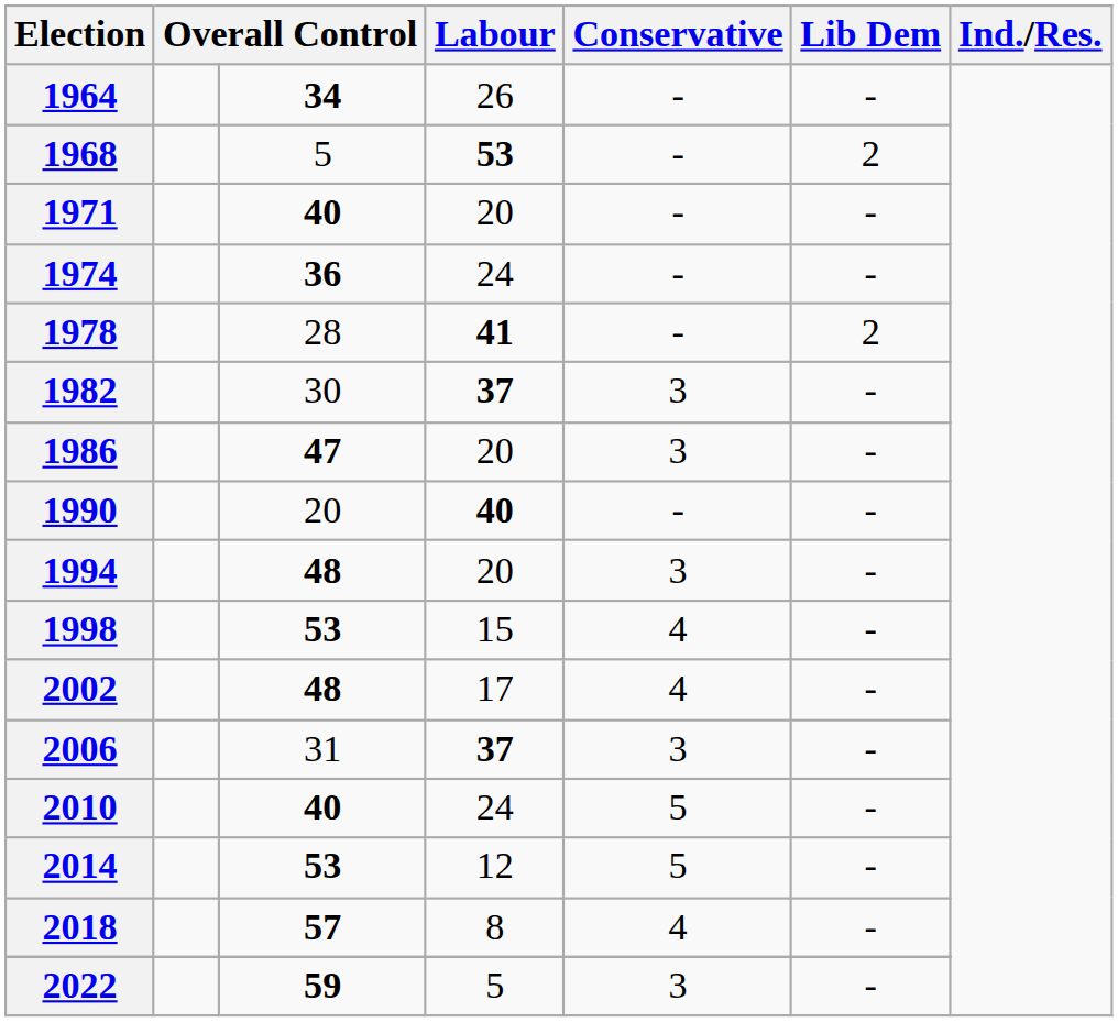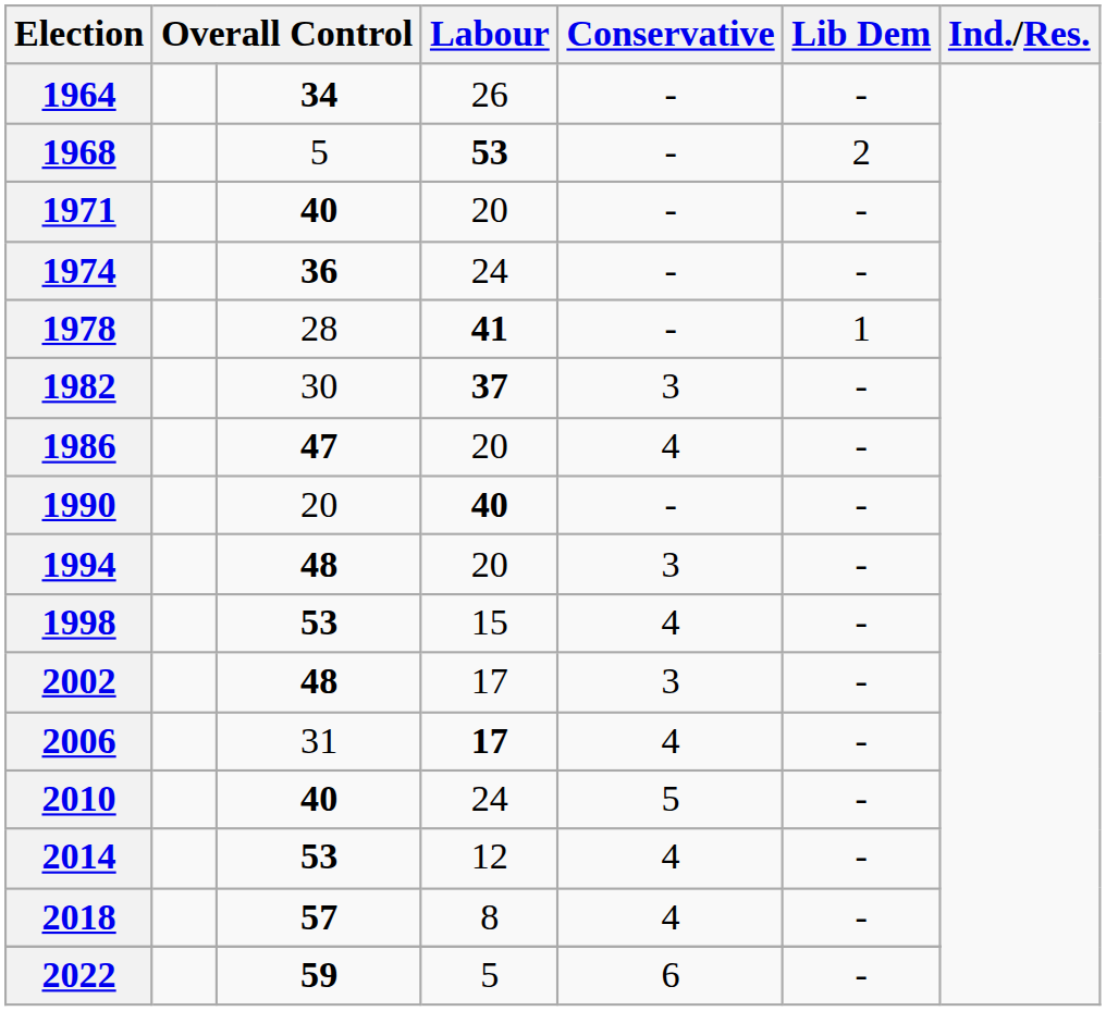1978 | Lib Dem: 2 -> 1
1986 | Conservative: 3 -> 4
2002 | Conservative: 4 -> 3
2006 | Labour: 37 -> 17
2006 | Conservative: 3 -> 4
2014 | Conservative: 5 -> 4
2022 | Conservative: 3 -> 6
